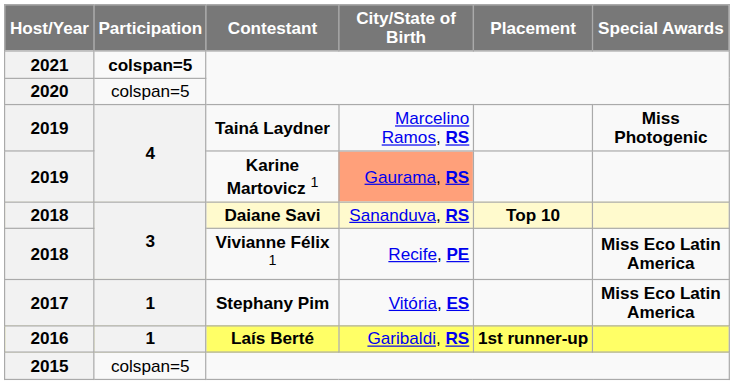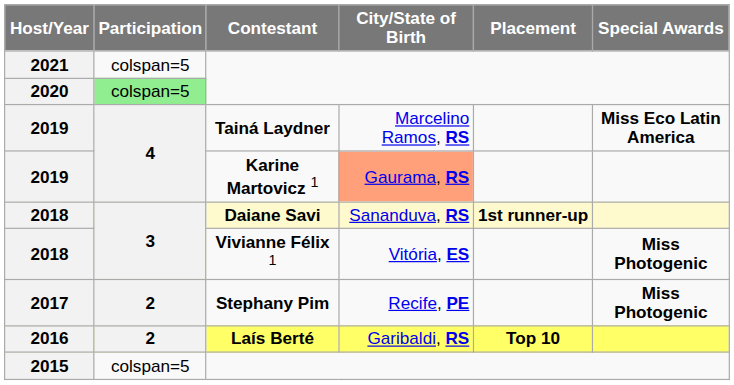2021 | Participation: bold -> normal
2020 | Participation: no background -> lightgreen background
2019 / Tainá Laydner | Special Awards: Miss Photogenic -> Miss Eco Latin America
2018 / Daiane Savi | Placement: Top 10 -> 1st runner-up
2018 / Vivianne Félix 1 | City/State of Birth: Recife, PE -> Vitória, ES
2018 / Vivianne Félix 1 | Special Awards: Miss Eco Latin America -> Miss Photogenic
2017 | Participation: 1 -> 2
2017 | City/State of Birth: Vitória, ES -> Recife, PE
2017 | Special Awards: Miss Eco Latin America -> Miss Photogenic
2016 | Participation: 1 -> 2
2016 | Placement: 1st runner-up -> Top 10
